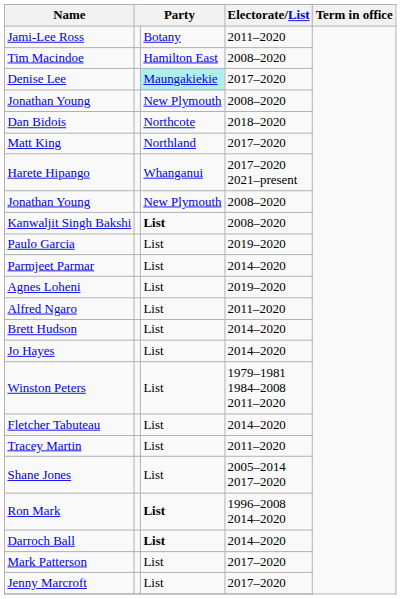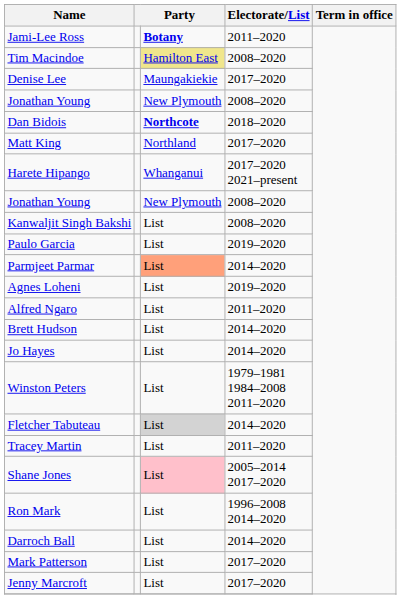Jami-Lee Ross | column 3: normal -> bold
Tim Macindoe | column 3: no background -> khaki background
Denise Lee | column 3: paleturquoise background -> no background
Dan Bidois | column 3: normal -> bold
Kanwaljit Singh Bakshi | column 3: bold -> normal
Parmjeet Parmar | column 3: no background -> lightsalmon background
Fletcher Tabuteau | column 3: no background -> lightgrey background
Shane Jones | column 3: no background -> pink background
Ron Mark | column 3: bold -> normal
Darroch Ball | column 3: bold -> normal
